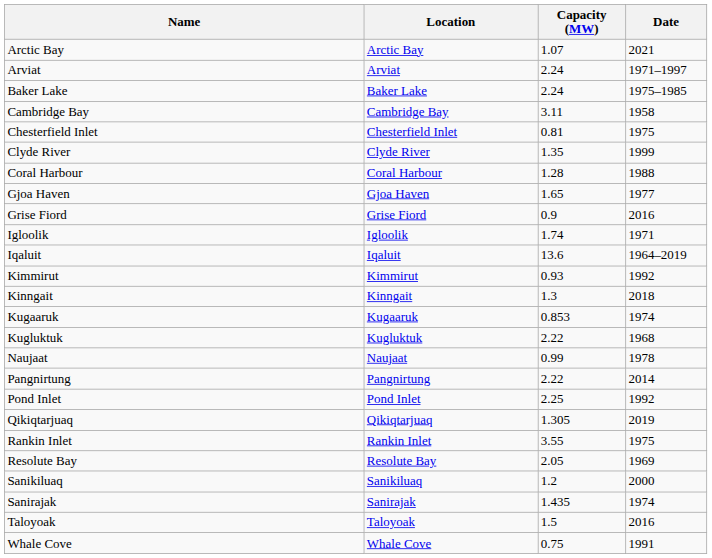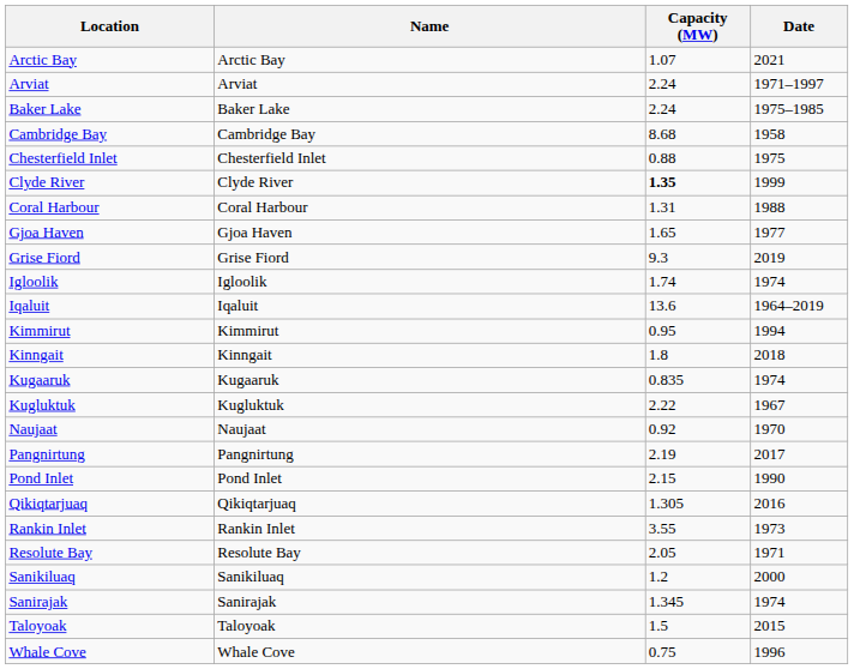columns swapped: Name <-> Location
row 5 | Capacity (MW): 3.11 -> 8.68
row 6 | Capacity (MW): 0.81 -> 0.88
row 7 | Capacity (MW): normal -> bold
row 8 | Capacity (MW): 1.28 -> 1.31
row 10 | Capacity (MW): 0.9 -> 9.3
row 10 | Date: 2016 -> 2019
row 11 | Date: 1971 -> 1974
row 13 | Capacity (MW): 0.93 -> 0.95
row 13 | Date: 1992 -> 1994
row 14 | Capacity (MW): 1.3 -> 1.8
row 15 | Capacity (MW): 0.853 -> 0.835
row 16 | Date: 1968 -> 1967
row 17 | Capacity (MW): 0.99 -> 0.92
row 17 | Date: 1978 -> 1970
row 18 | Capacity (MW): 2.22 -> 2.19
row 18 | Date: 2014 -> 2017
row 19 | Capacity (MW): 2.25 -> 2.15
row 19 | Date: 1992 -> 1990
row 20 | Date: 2019 -> 2016
row 21 | Date: 1975 -> 1973
row 22 | Date: 1969 -> 1971
row 24 | Capacity (MW): 1.435 -> 1.345
row 25 | Date: 2016 -> 2015
row 26 | Date: 1991 -> 1996
